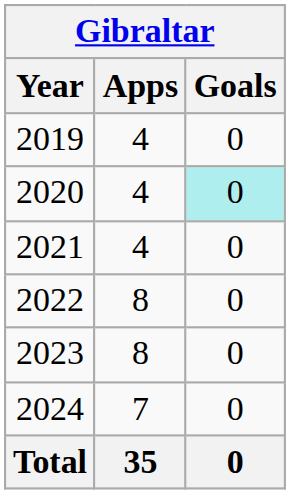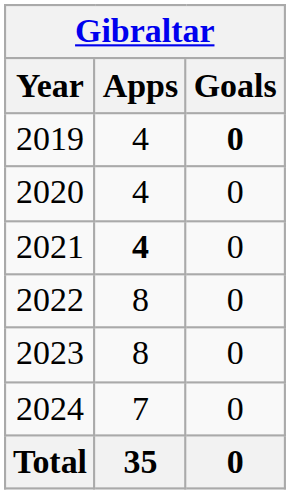2019 | Goals: normal -> bold
2020 | Goals: paleturquoise background -> no background
2021 | Apps: normal -> bold
